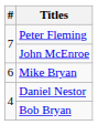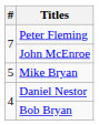Mike Bryan | #: 6 -> 5
